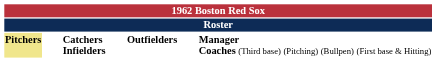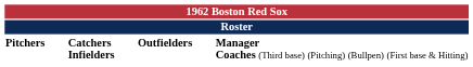Pitchers | column 1: khaki background -> no background
